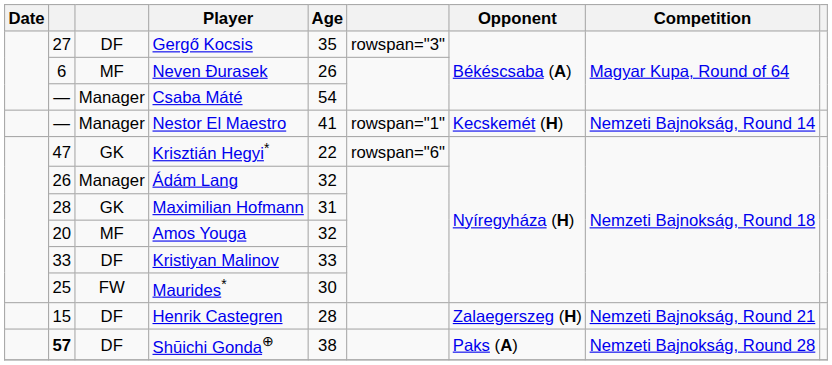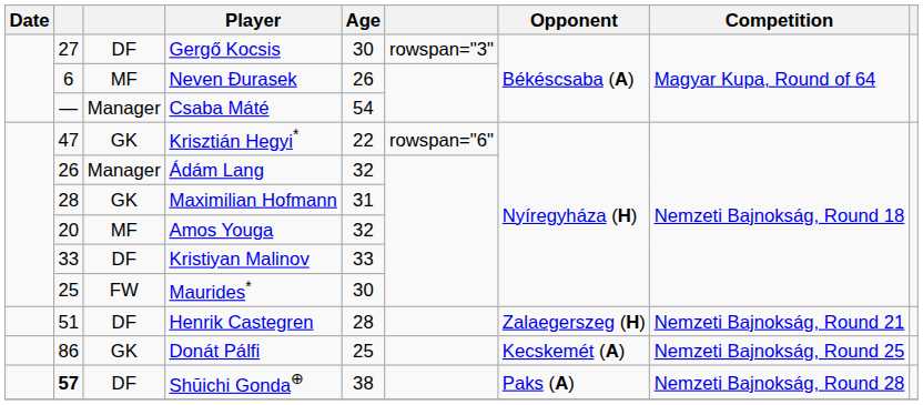Gergő Kocsis | Age: 35 -> 30
- row: — | Manager | Nestor El Maestro | 41 | rowspan="1" | Kecskemét (H) | Nemzeti Bajnokság, Round 14
Henrik Castegren | column 2: 15 -> 51
+ row: 86 | GK | Donát Pálfi | 25 | Kecskemét (A) | Nemzeti Bajnokság, Round 25
